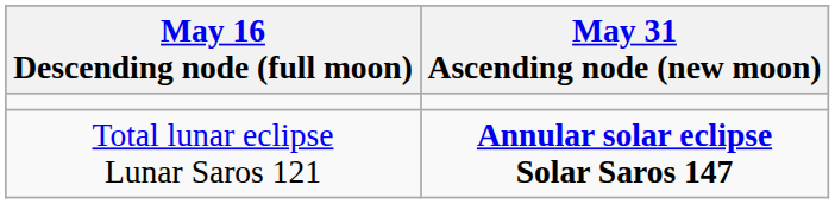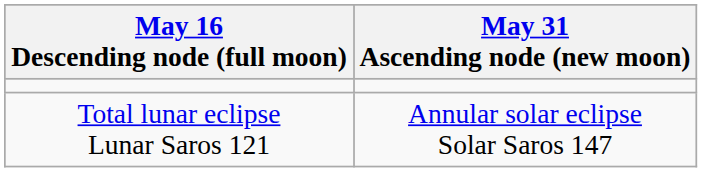row 3 | May 31 Ascending node (new moon): bold -> normal
